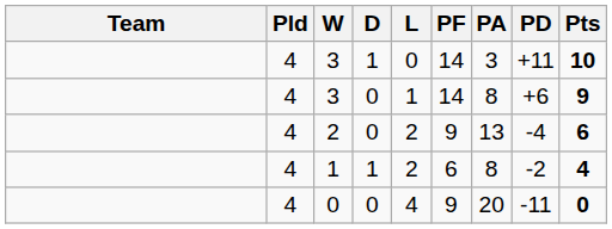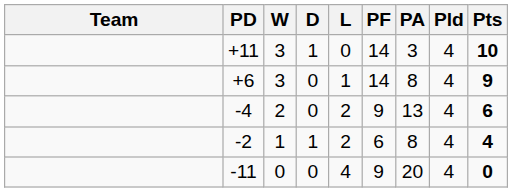columns swapped: Pld <-> PD
